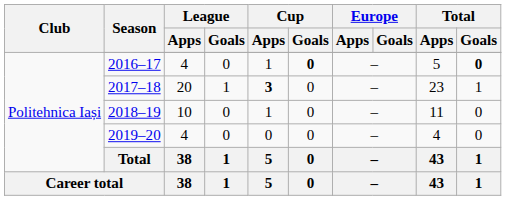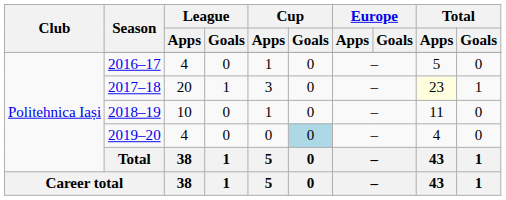2016–17 | Cup / Goals: bold -> normal
2016–17 | Total / Goals: bold -> normal
2017–18 | Cup / Apps: bold -> normal
2017–18 | Total / Apps: no background -> lightyellow background
2019–20 | Cup / Goals: no background -> lightblue background
